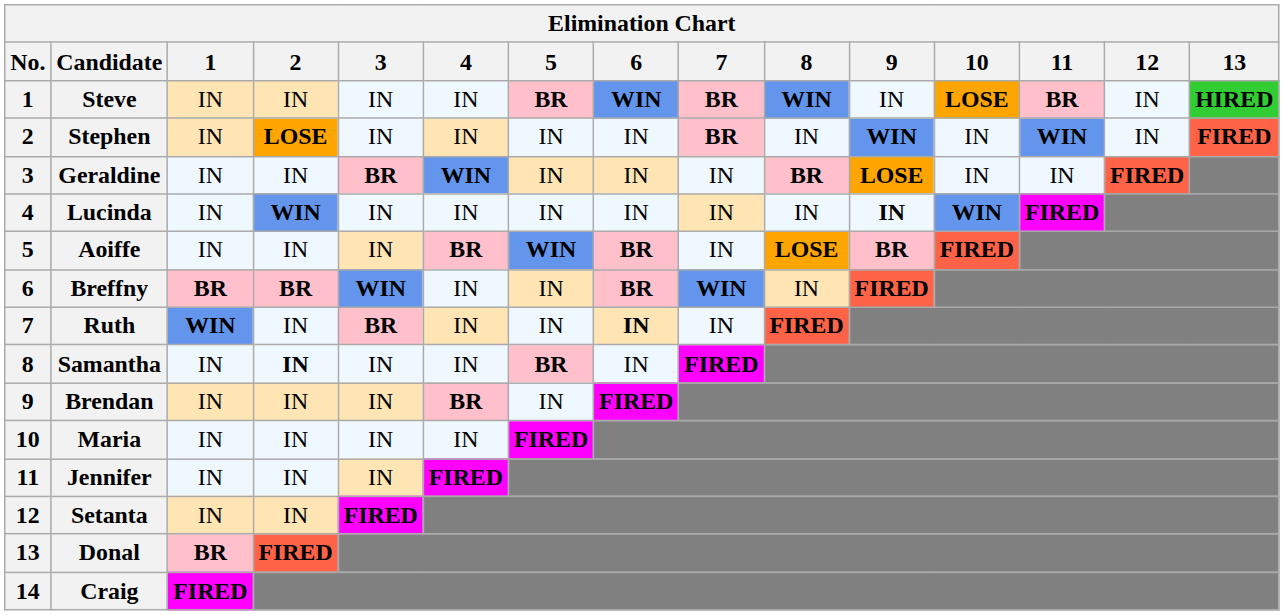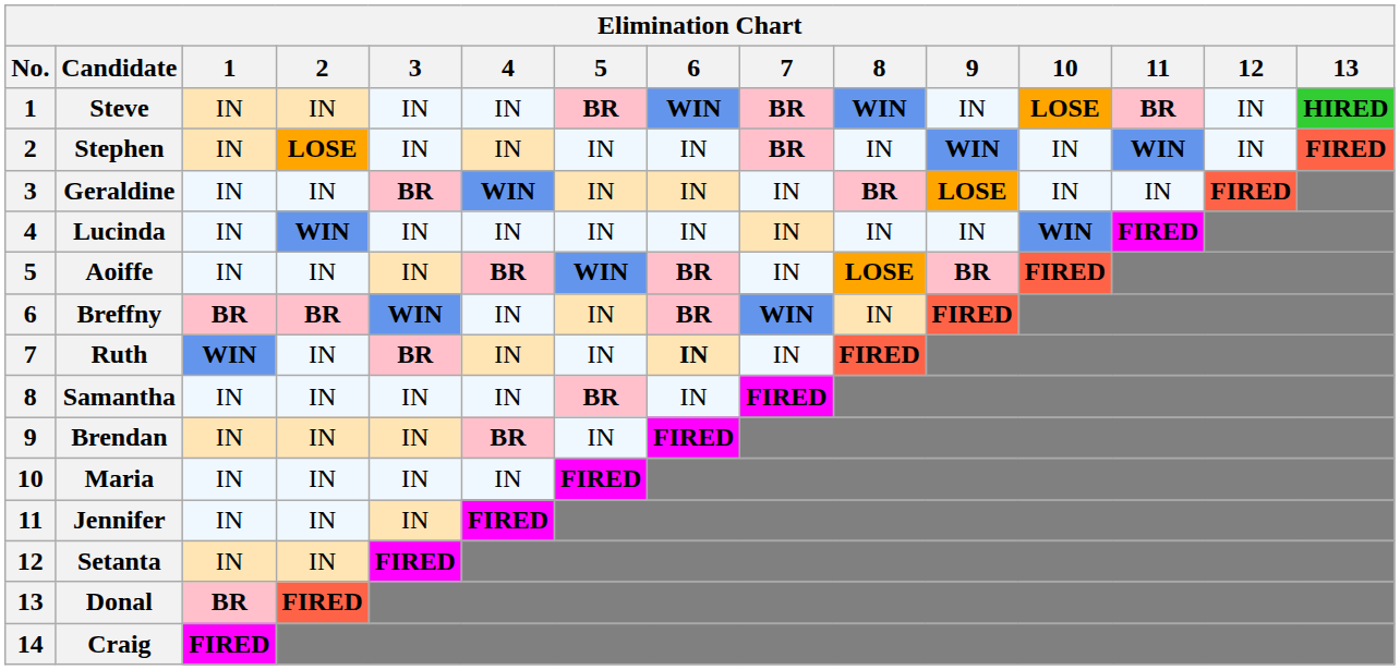Lucinda | Elimination Chart / 9: bold -> normal
Samantha | Elimination Chart / 2: bold -> normal
